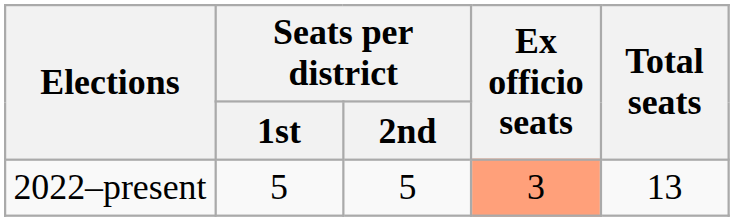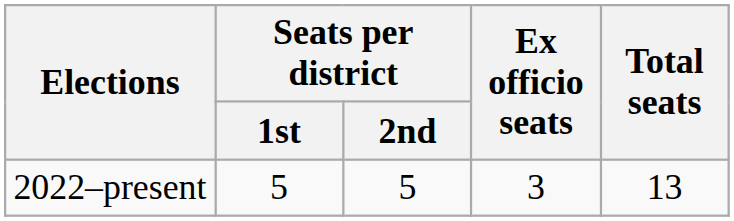2022–present | Ex officio seats: lightsalmon background -> no background
